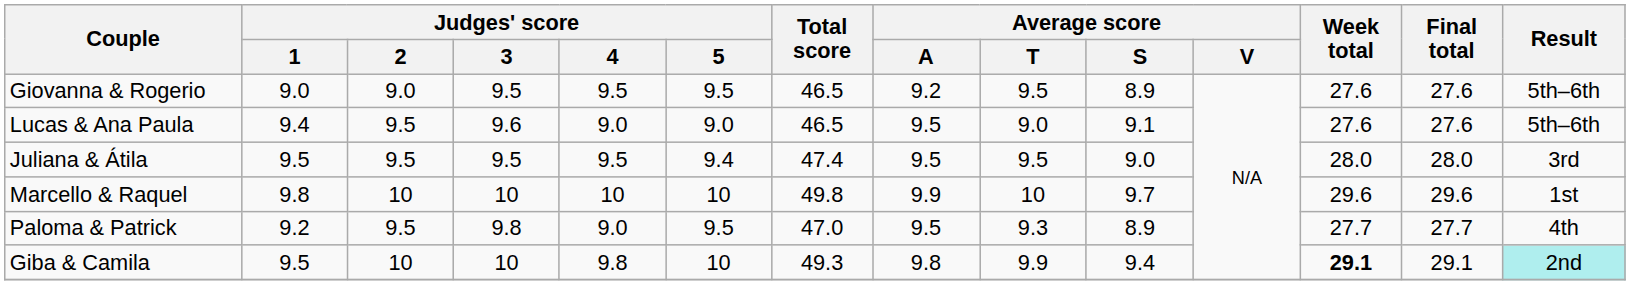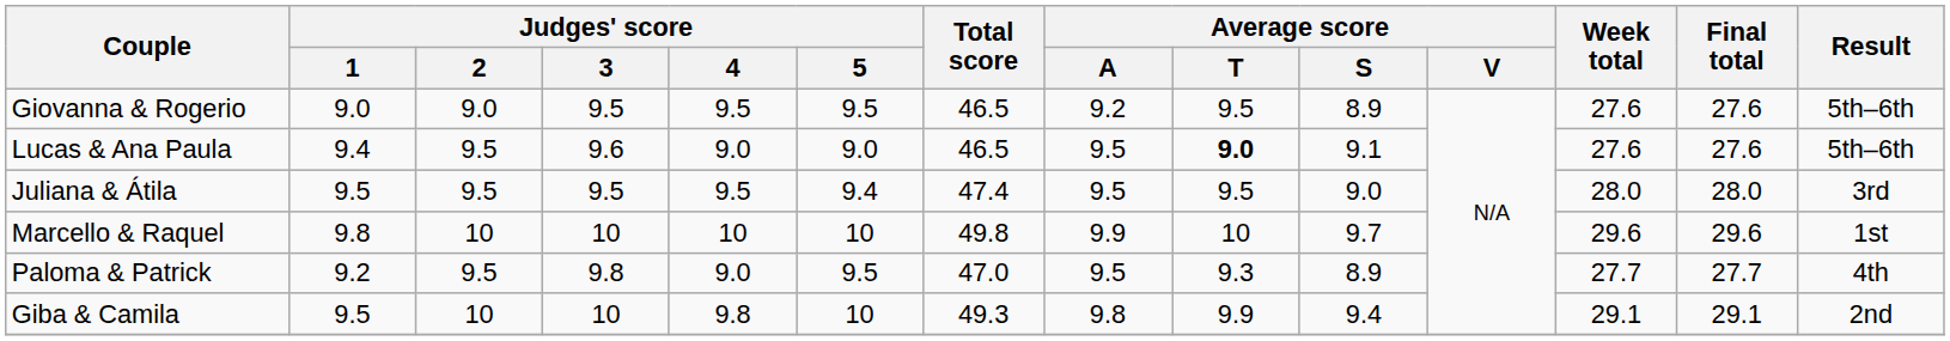Lucas & Ana Paula | Average score / T: normal -> bold
Giba & Camila | Week total: bold -> normal
Giba & Camila | Result: paleturquoise background -> no background
